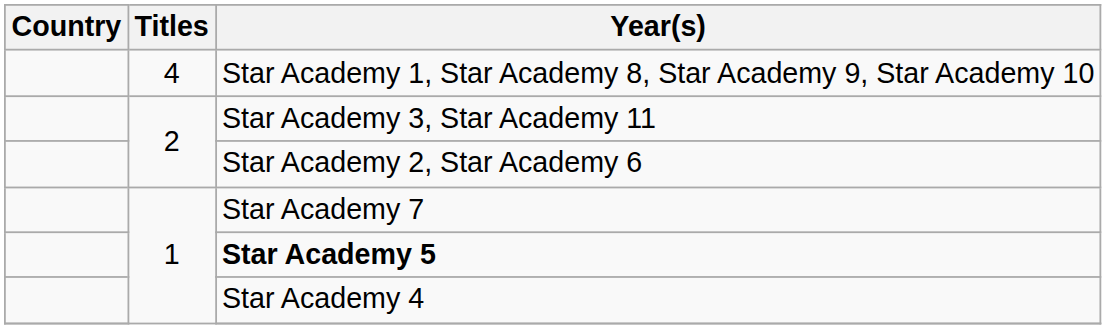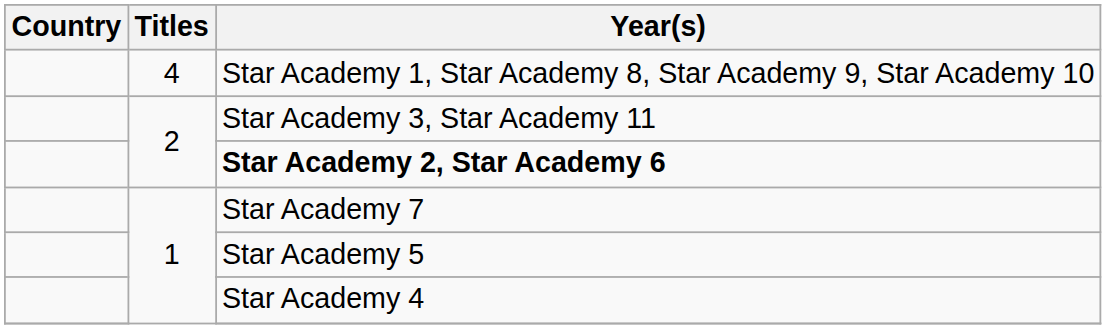Star Academy 2, Star Academy 6 | Year(s): normal -> bold
Star Academy 5 | Year(s): bold -> normal
